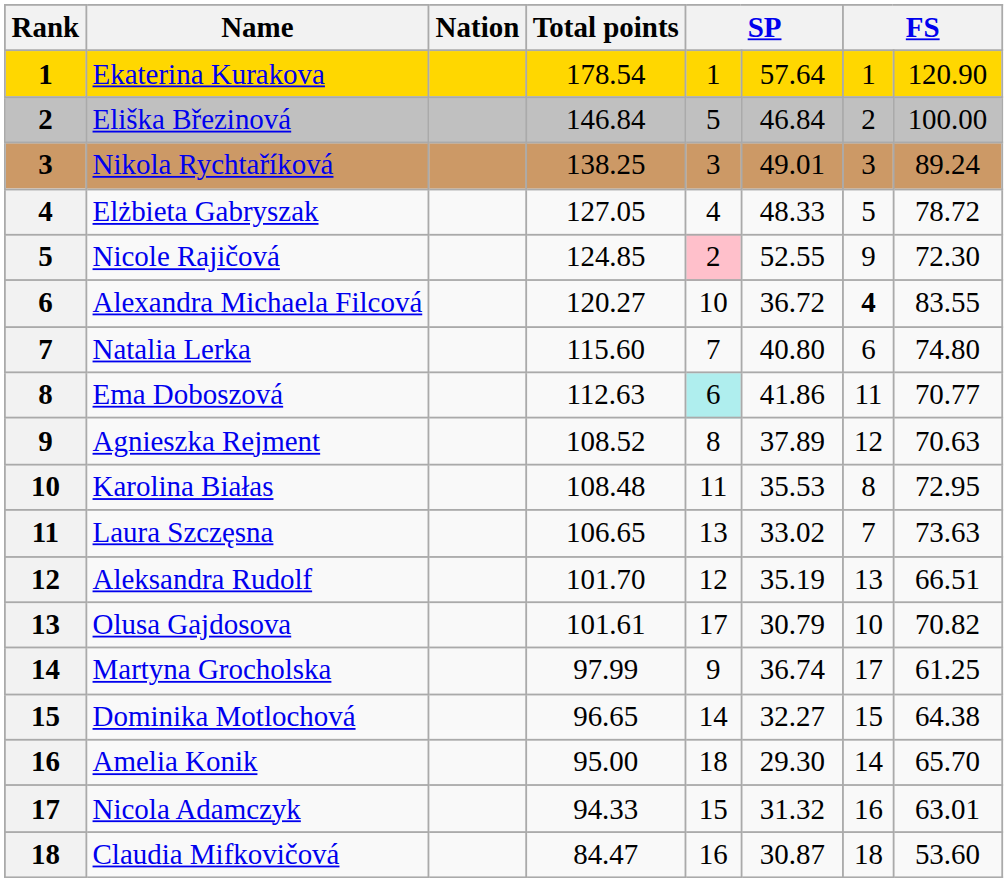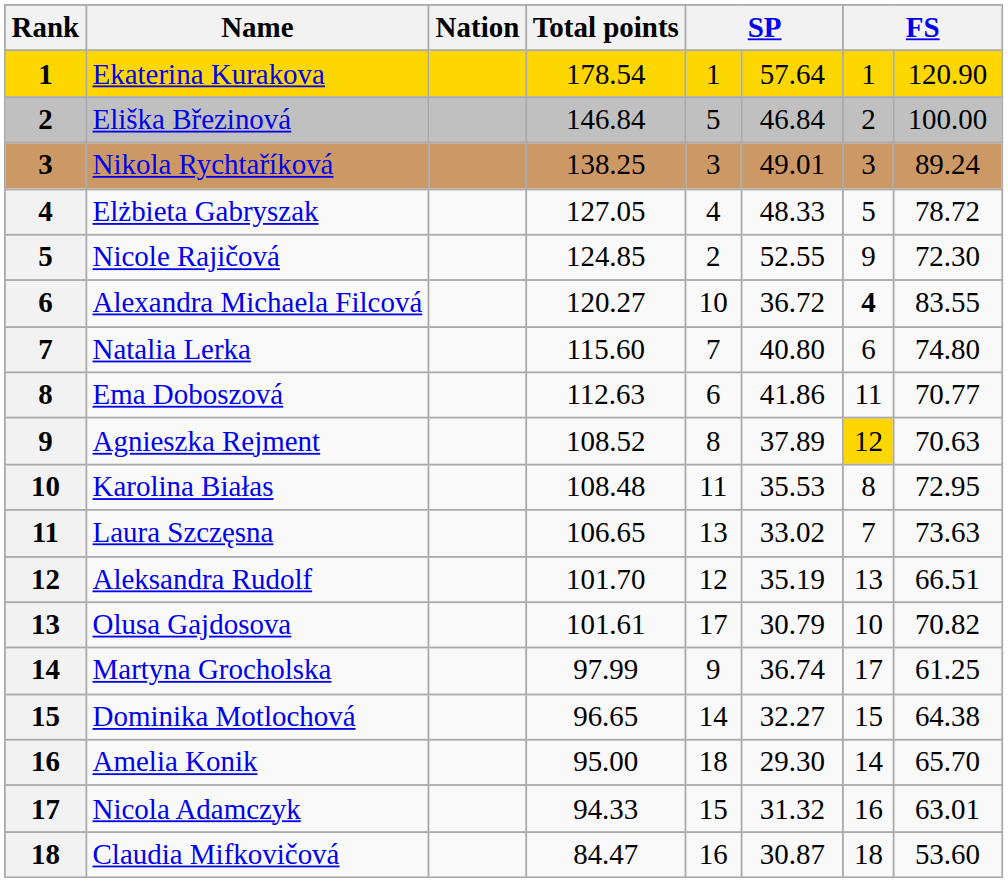Nicole Rajičová | column 5: pink background -> no background
Ema Doboszová | column 5: paleturquoise background -> no background
Agnieszka Rejment | column 7: no background -> gold background
